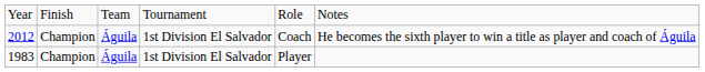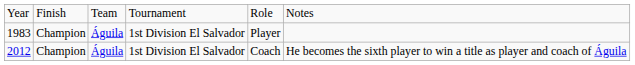rows swapped: 1983 <-> 2012
